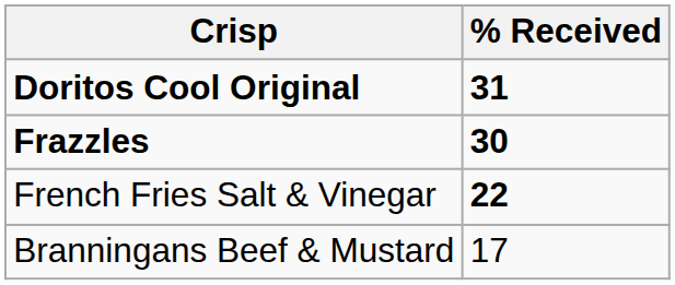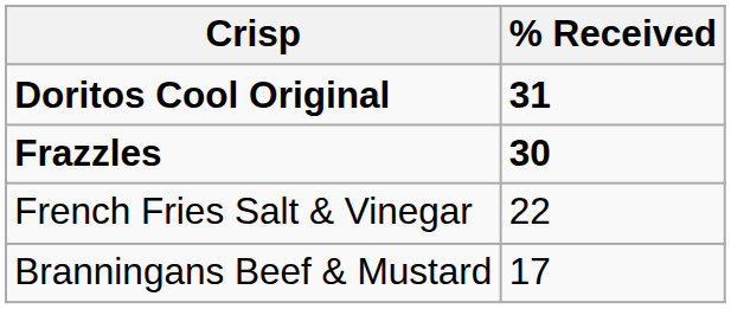French Fries Salt & Vinegar | % Received: bold -> normal
